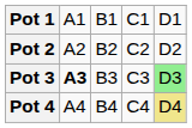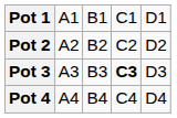Pot 3 | column 2: bold -> normal
Pot 3 | column 4: normal -> bold
Pot 3 | column 5: lightgreen background -> no background
Pot 4 | column 5: khaki background -> no background
